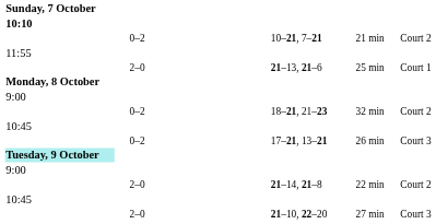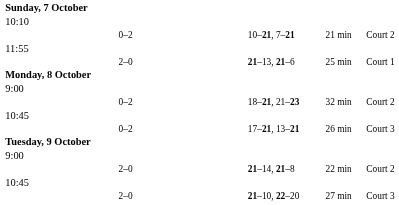10:10 | column 1: bold -> normal
Tuesday, 9 October | column 1: paleturquoise background -> no background
